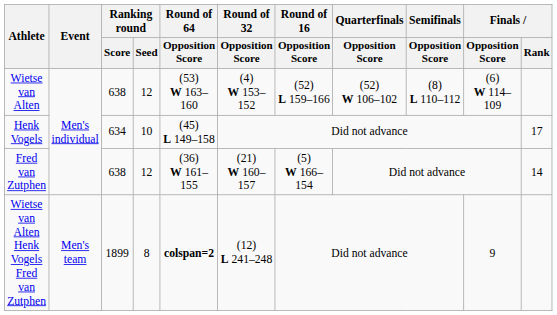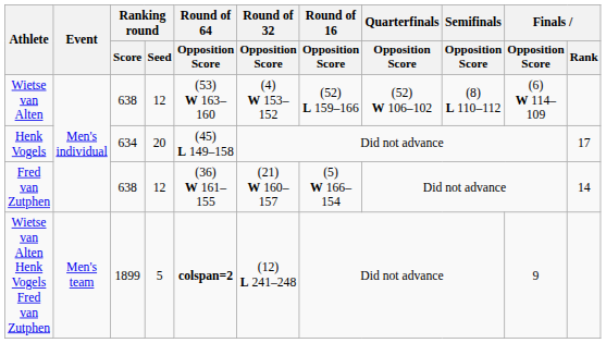Henk Vogels | Ranking round / Seed: 10 -> 20
Wietse van Alten Henk Vogels Fred van Zutphen | Ranking round / Seed: 8 -> 5
